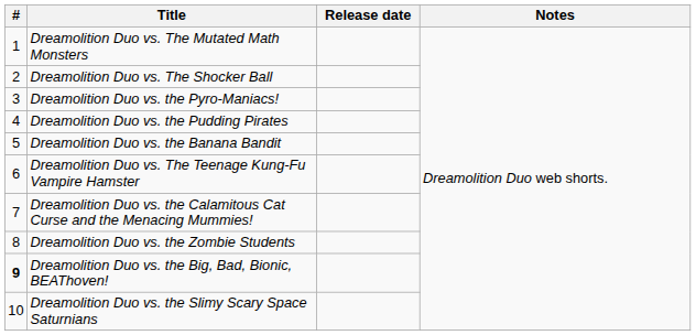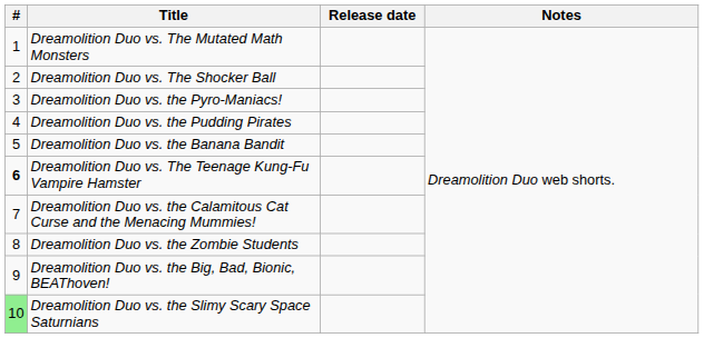Dreamolition Duo vs. The Teenage Kung-Fu Vampire Hamster | #: normal -> bold
Dreamolition Duo vs. the Big, Bad, Bionic, BEAThoven! | #: bold -> normal
Dreamolition Duo vs. the Slimy Scary Space Saturnians | #: no background -> lightgreen background
